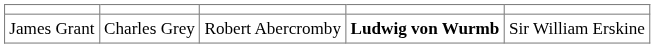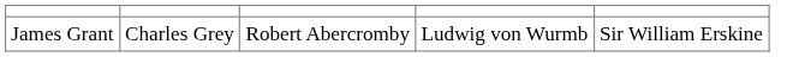James Grant | column 4: bold -> normal
